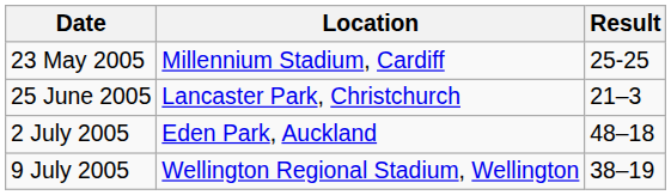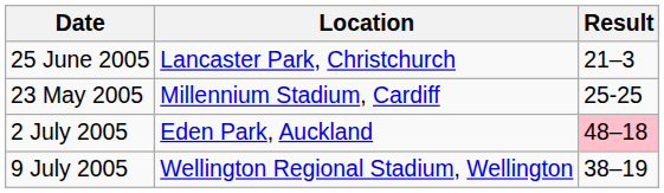rows swapped: 23 May 2005 <-> 25 June 2005
2 July 2005 | Result: no background -> pink background
